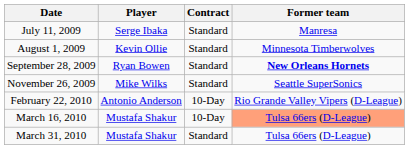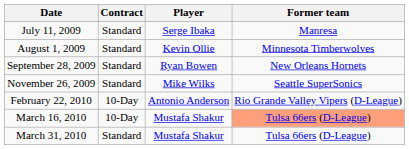columns swapped: Player <-> Contract
September 28, 2009 | Former team: bold -> normal
